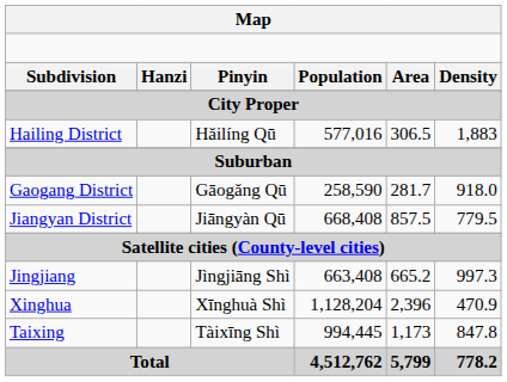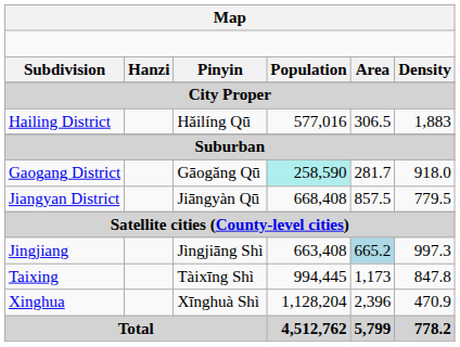Gaogang District | column 4: no background -> paleturquoise background
Jingjiang | column 5: no background -> lightblue background
rows swapped: Taixing <-> Xinghua
